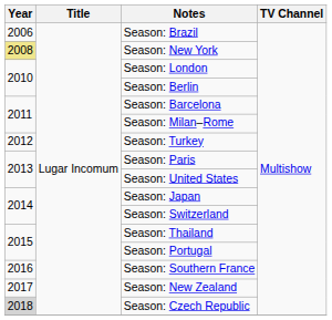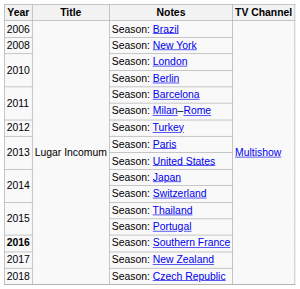Season: New York | Year: khaki background -> no background
Season: Southern France | Year: normal -> bold
Season: Czech Republic | Year: lightgrey background -> no background
